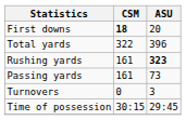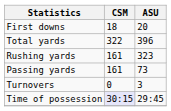First downs | CSM: bold -> normal
Rushing yards | ASU: bold -> normal
Time of possession | CSM: no background -> lavender background
